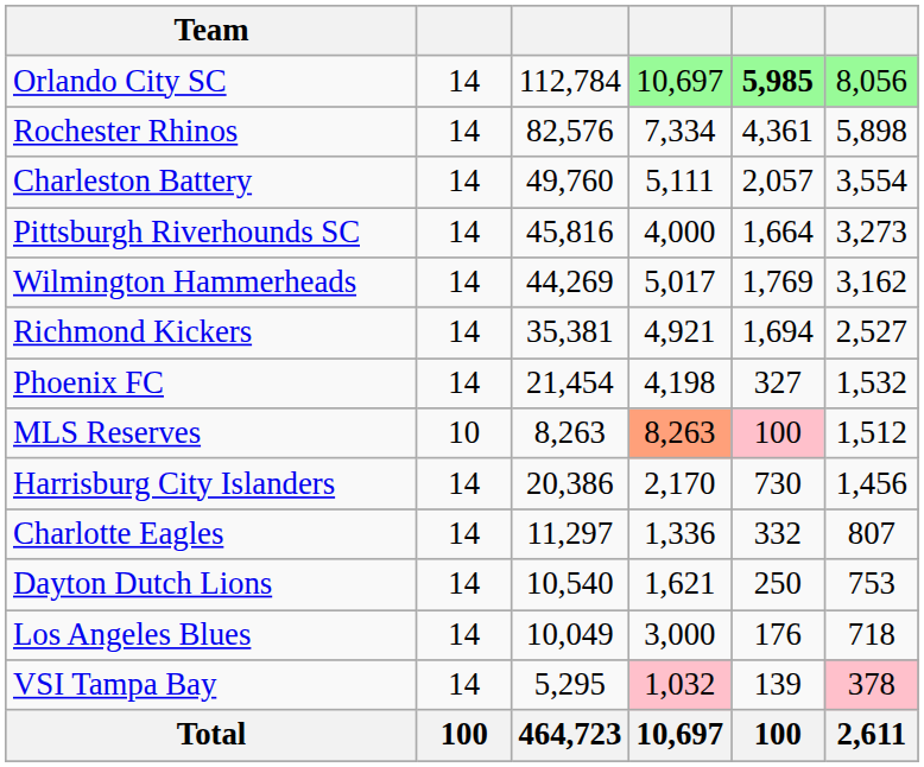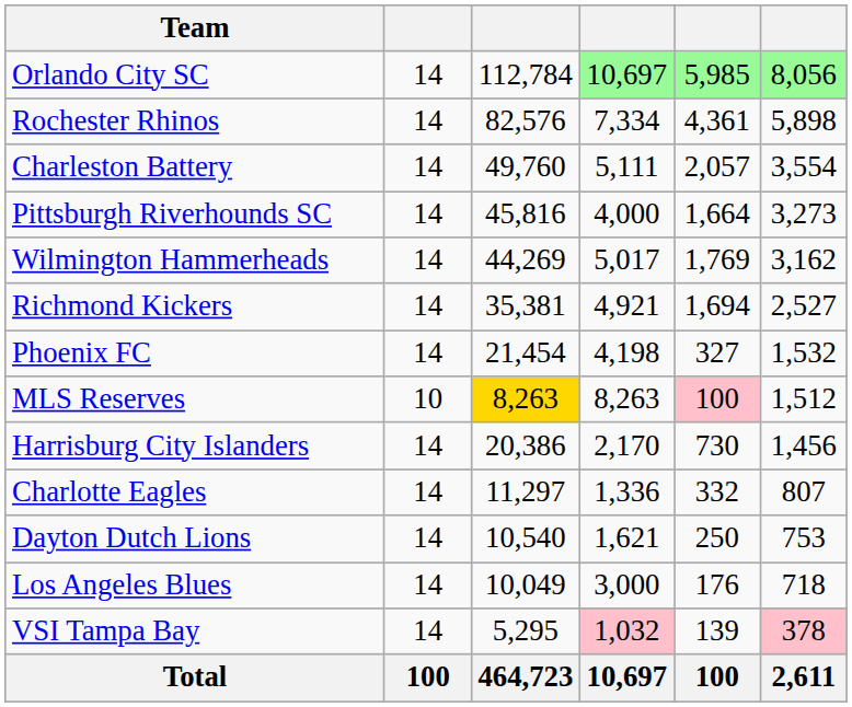Orlando City SC | column 5: bold -> normal
MLS Reserves | column 3: no background -> gold background
MLS Reserves | column 4: lightsalmon background -> no background
